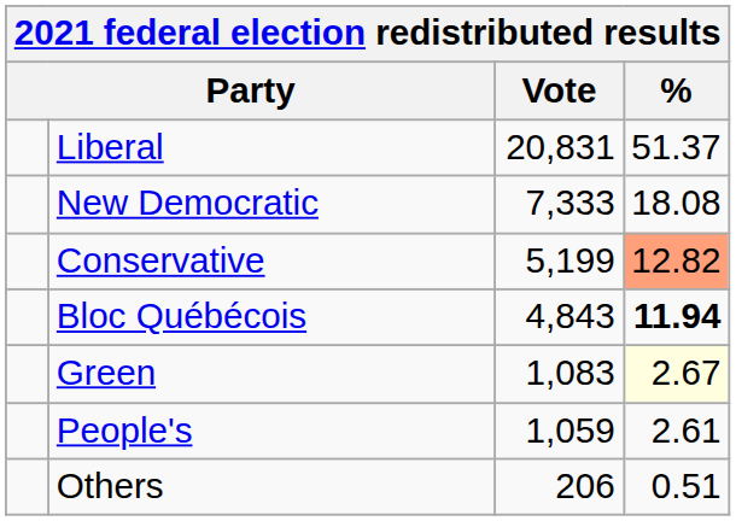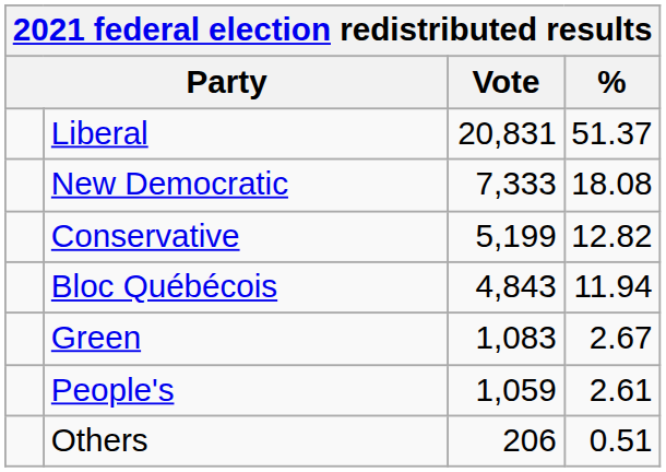Conservative | %: lightsalmon background -> no background
Bloc Québécois | %: bold -> normal
Green | %: lightyellow background -> no background
